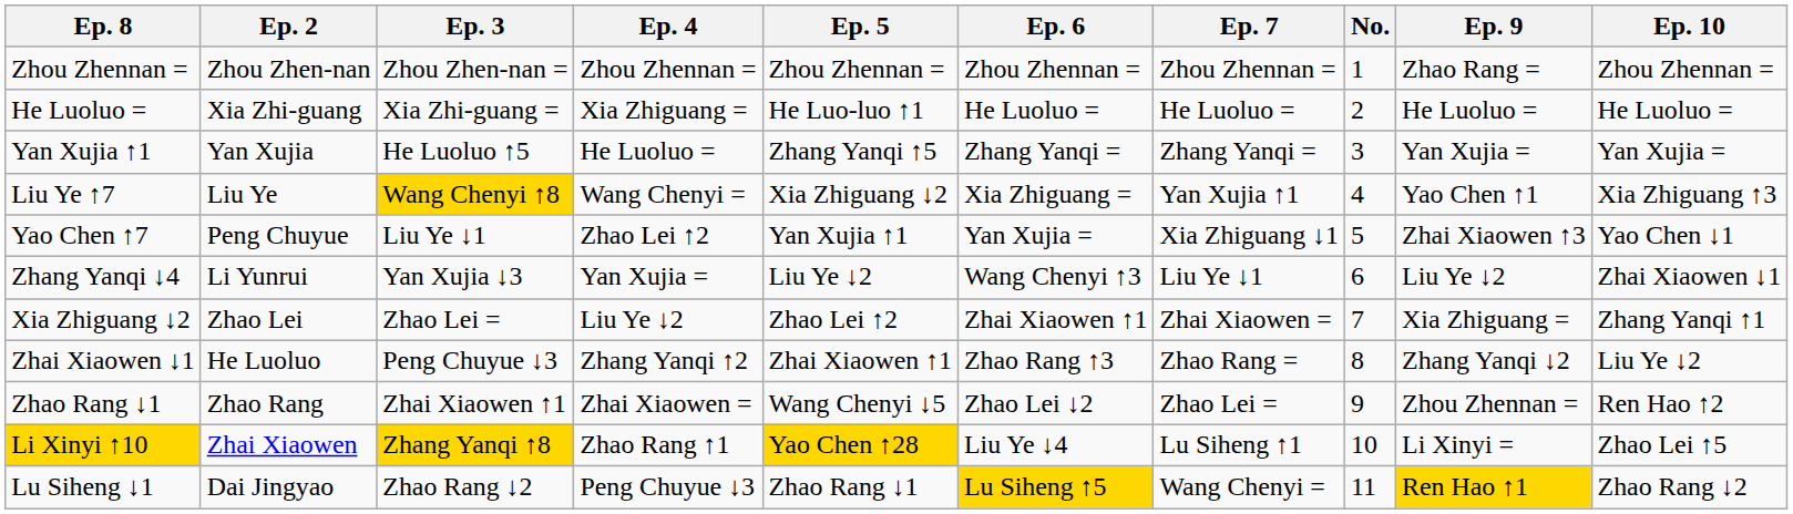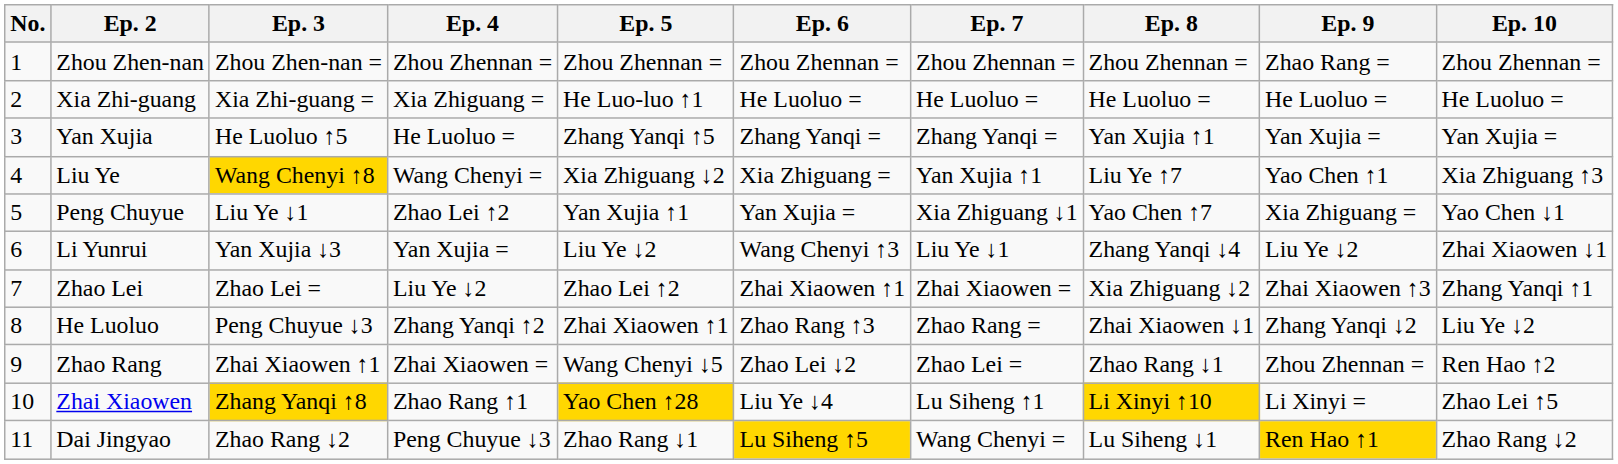columns swapped: No. <-> Ep. 8
Peng Chuyue | Ep. 9: Zhai Xiaowen ↑3 -> Xia Zhiguang =
Zhao Lei | Ep. 9: Xia Zhiguang = -> Zhai Xiaowen ↑3
